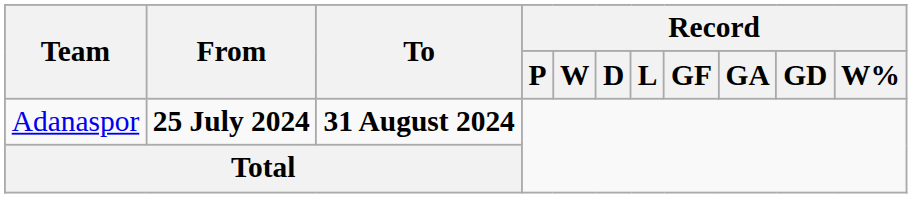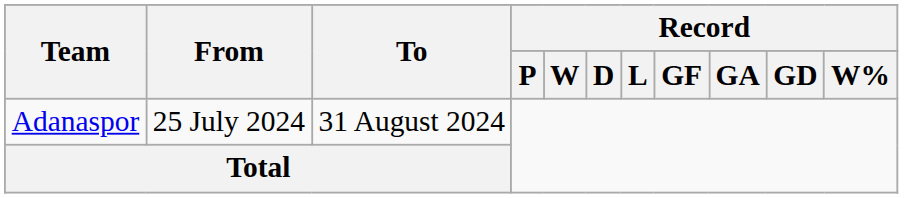Adanaspor | From: bold -> normal
Adanaspor | To: bold -> normal
